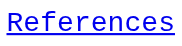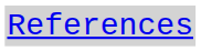row 1 | column 1: no background -> lightgrey background
